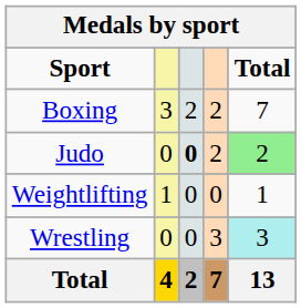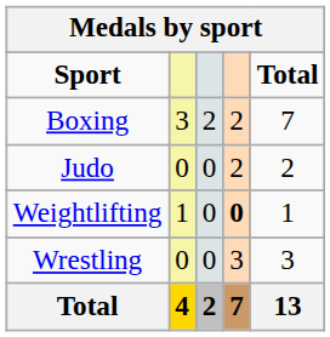Judo | column 3: bold -> normal
Judo | Total: lightgreen background -> no background
Weightlifting | column 4: normal -> bold
Wrestling | Total: paleturquoise background -> no background
